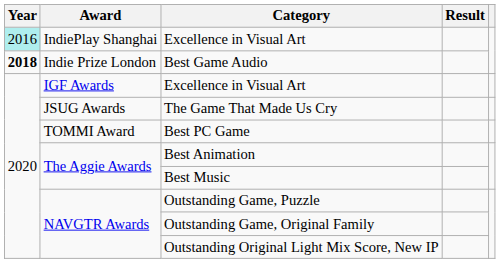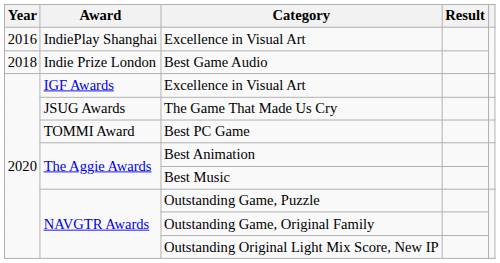IndiePlay Shanghai / Excellence in Visual Art | Year: paleturquoise background -> no background
Best Game Audio | Year: bold -> normal
